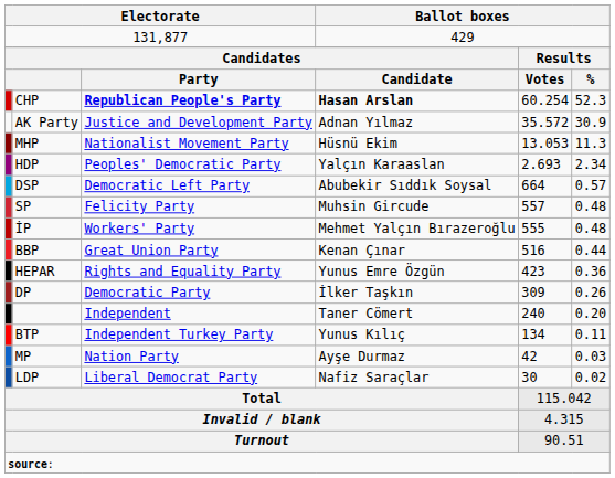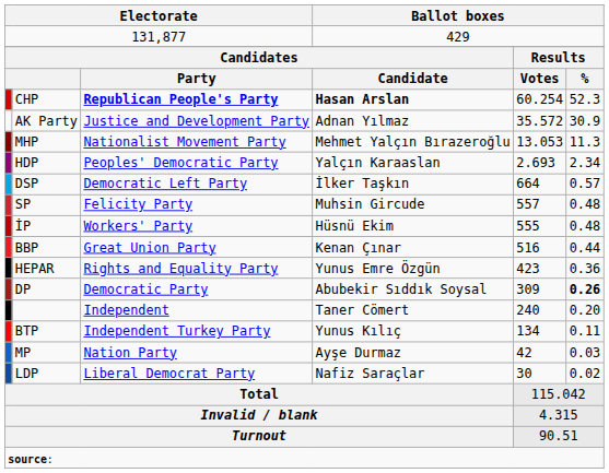MHP | column 4: Hüsnü Ekim -> Mehmet Yalçın Bırazeroğlu
DSP | column 4: Abubekir Sıddık Soysal -> İlker Taşkın
İP | column 4: Mehmet Yalçın Bırazeroğlu -> Hüsnü Ekim
DP | column 4: İlker Taşkın -> Abubekir Sıddık Soysal
DP | column 6: normal -> bold
